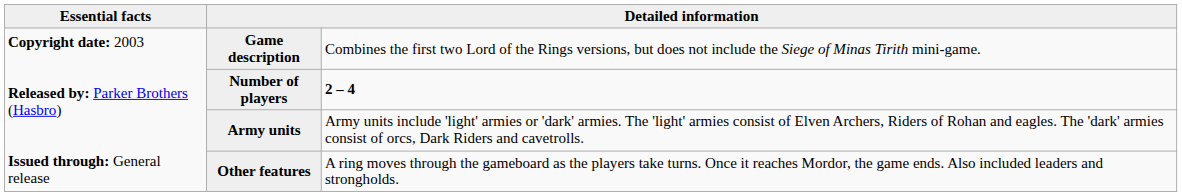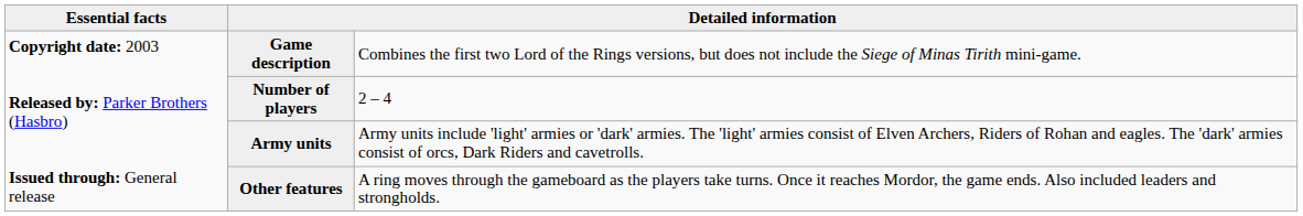Number of players | column 3: bold -> normal
